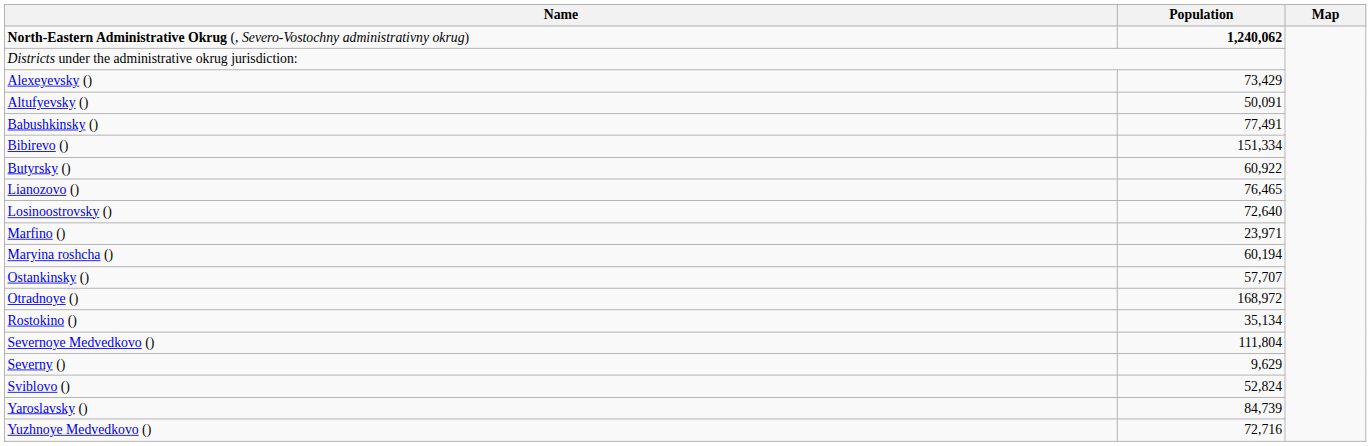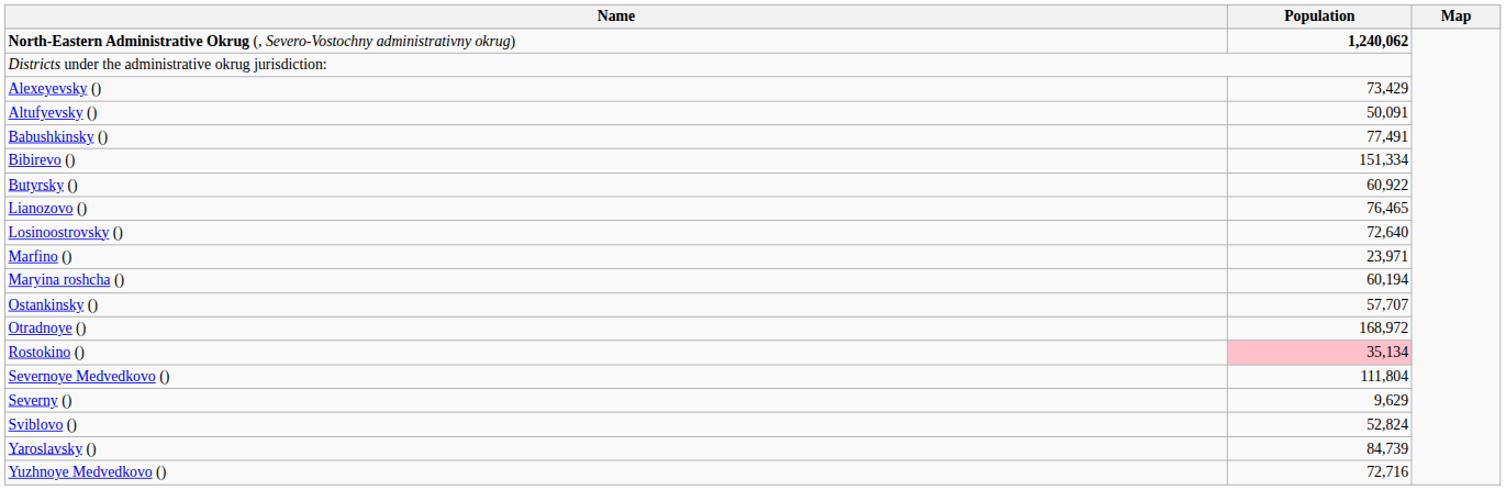Rostokino () | Population: no background -> pink background
